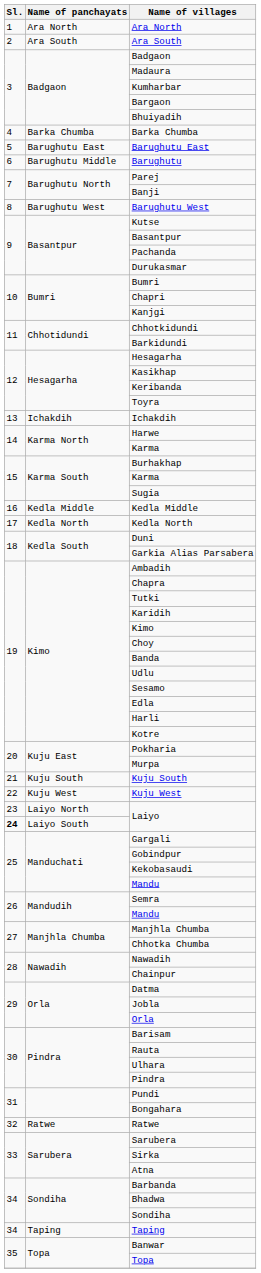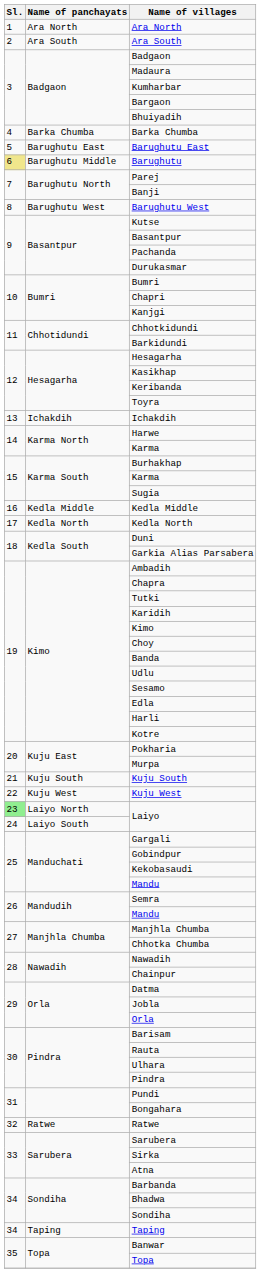Barughutu | Sl.: no background -> khaki background
Laiyo North / Laiyo | Sl.: no background -> lightgreen background
Laiyo South / Laiyo | Sl.: bold -> normal
